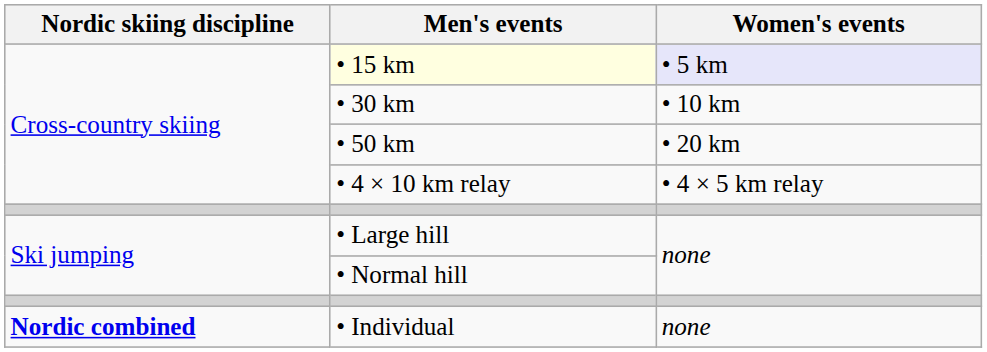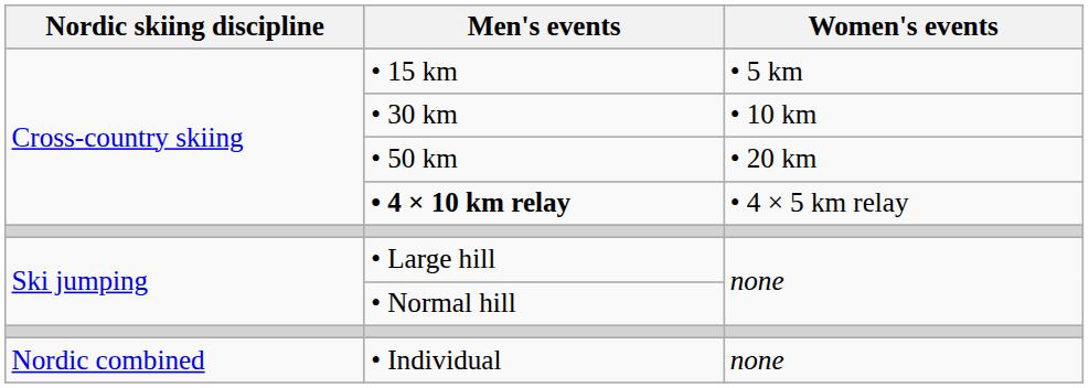• 15 km | Men's events: lightyellow background -> no background
• 15 km | Women's events: lavender background -> no background
• 4 × 10 km relay | Men's events: normal -> bold
• Individual | Nordic skiing discipline: bold -> normal
